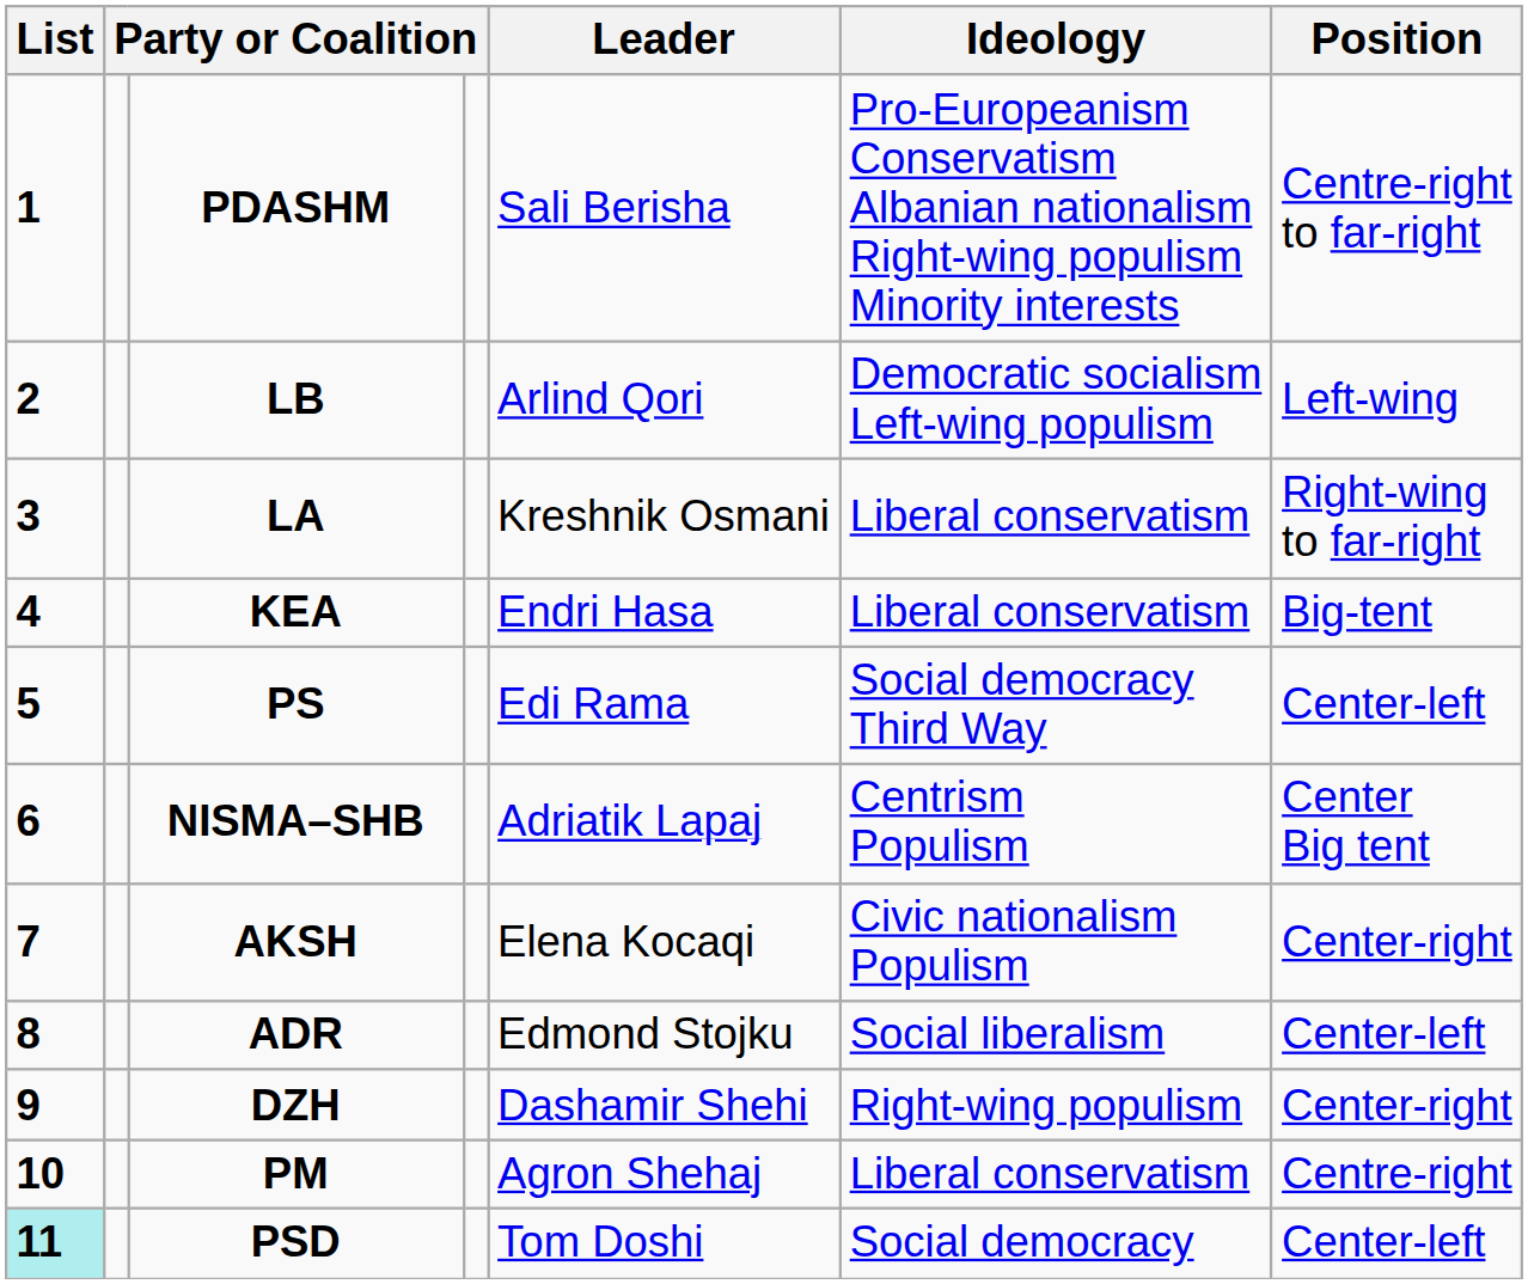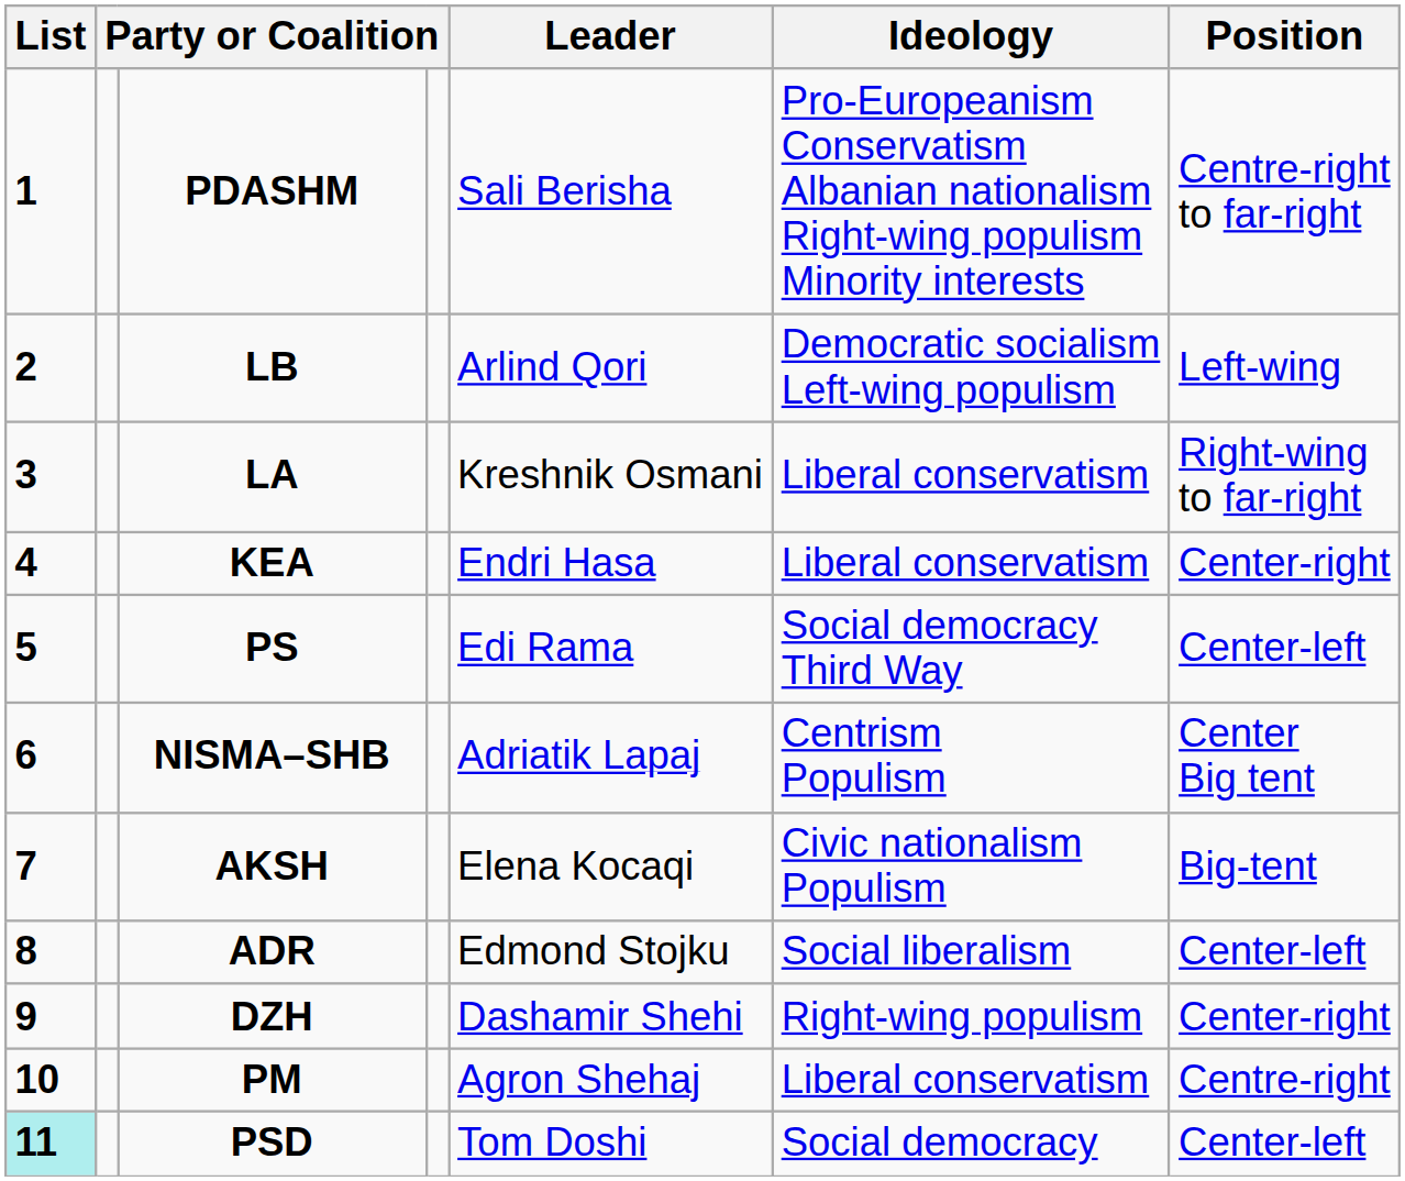KEA | Position: Big-tent -> Center-right
AKSH | Position: Center-right -> Big-tent
